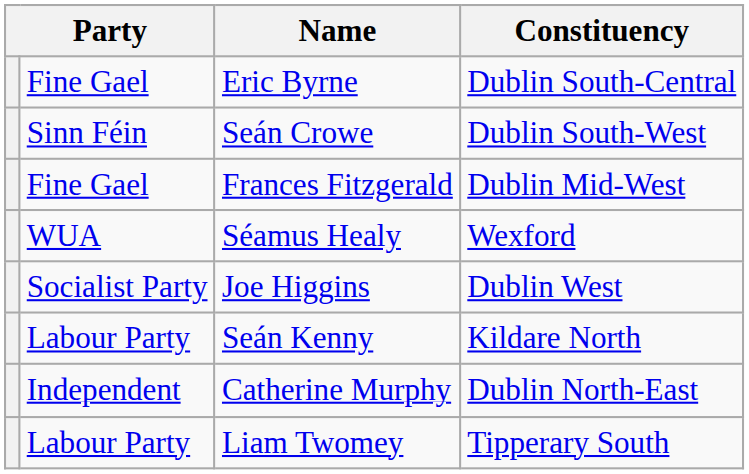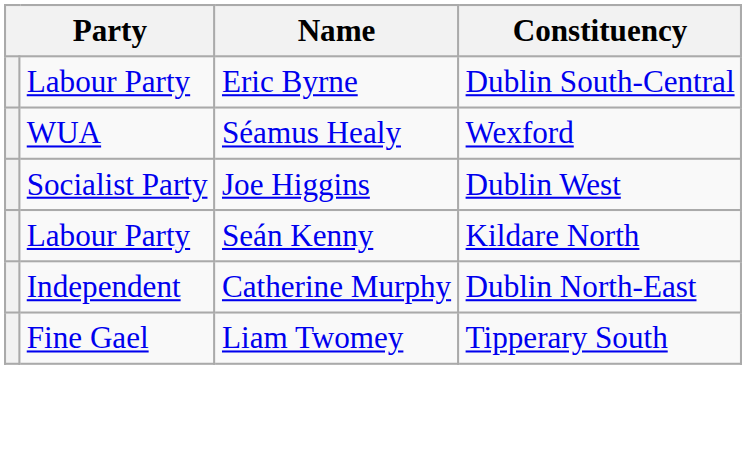Eric Byrne | column 2: Fine Gael -> Labour Party
- row: Sinn Féin | Seán Crowe | Dublin South-West
- row: Fine Gael | Frances Fitzgerald | Dublin Mid-West
Liam Twomey | column 2: Labour Party -> Fine Gael
